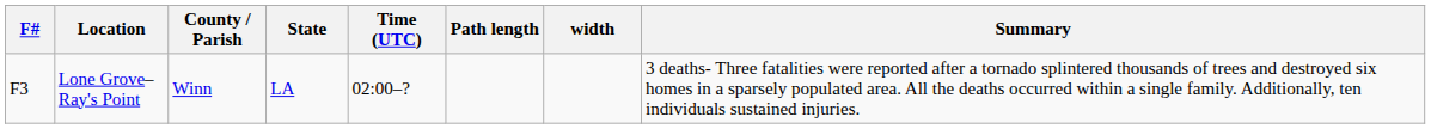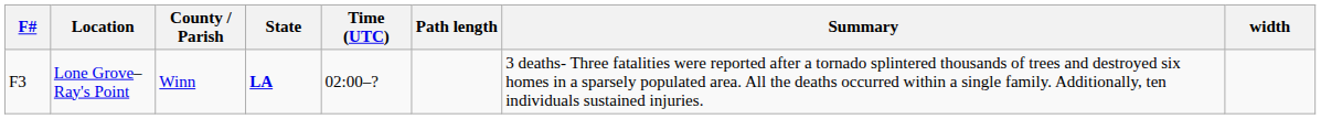columns swapped: width <-> Summary
Lone Grove–Ray's Point | State: normal -> bold
